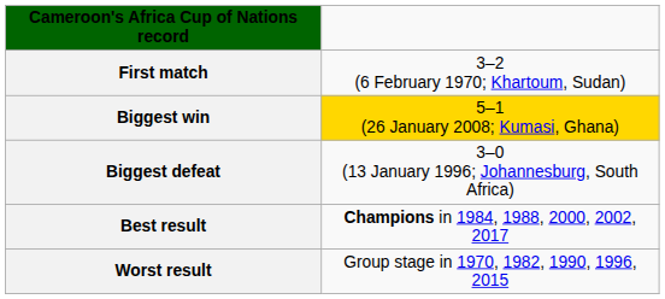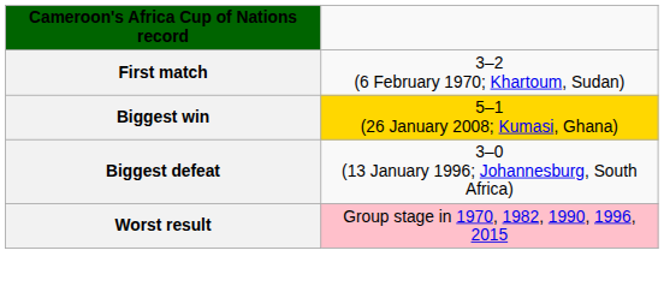- row: Best result | Champions in 1984, 1988, 2000, 2002, 2017
Worst result | column 2: no background -> pink background
